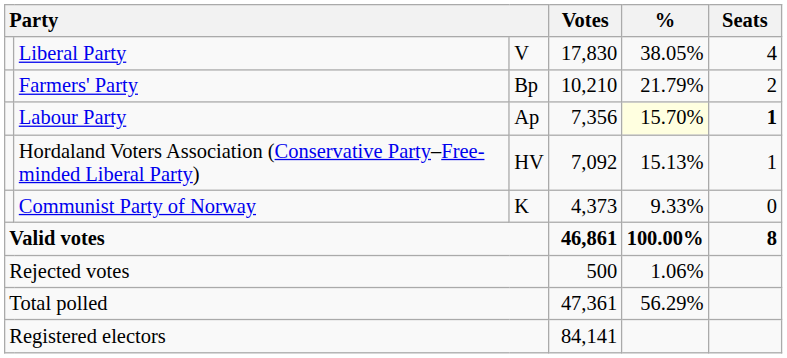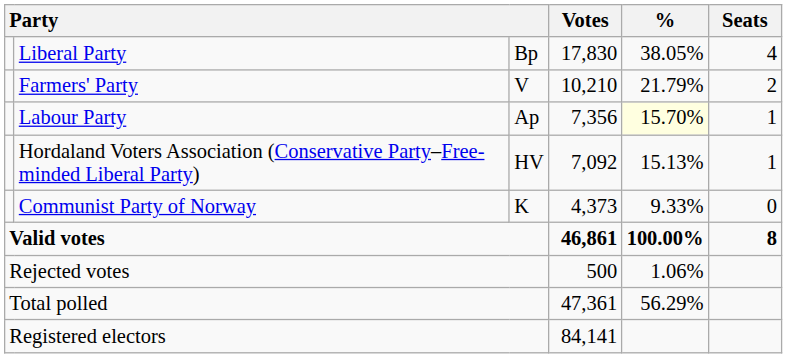Liberal Party | column 3: V -> Bp
Farmers' Party | column 3: Bp -> V
Labour Party | Seats: bold -> normal
